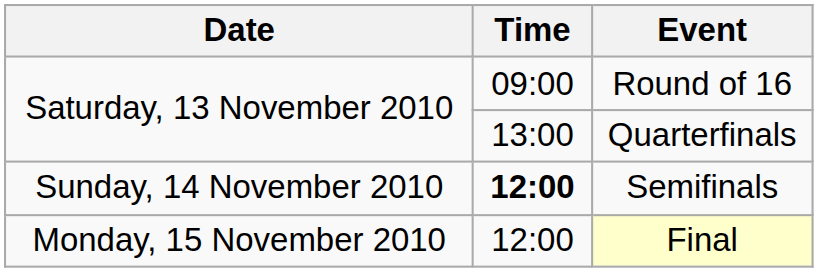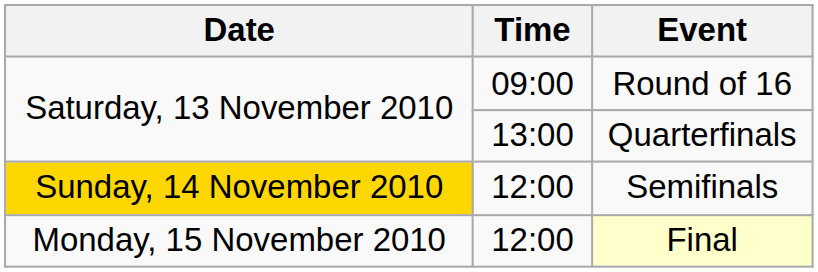Semifinals | Date: no background -> gold background
Semifinals | Time: bold -> normal
